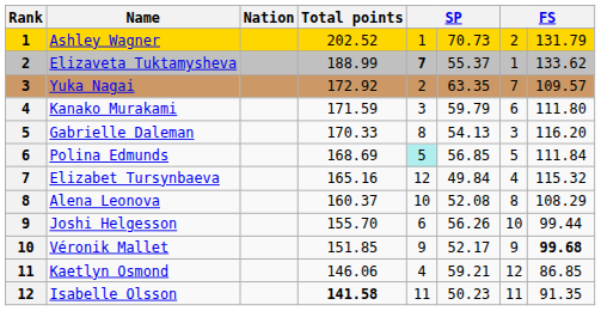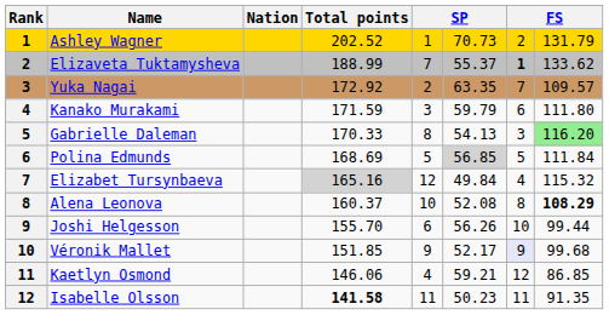Elizaveta Tuktamysheva | column 5: bold -> normal
Elizaveta Tuktamysheva | column 7: normal -> bold
Gabrielle Daleman | column 8: no background -> lightgreen background
Polina Edmunds | column 5: paleturquoise background -> no background
Polina Edmunds | column 6: no background -> lightgrey background
Elizabet Tursynbaeva | Total points: no background -> lightgrey background
Alena Leonova | column 8: normal -> bold
Véronik Mallet | column 7: no background -> lavender background
Véronik Mallet | column 8: bold -> normal
